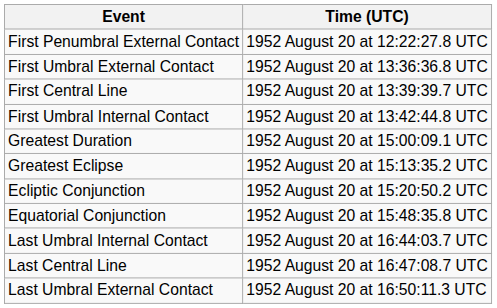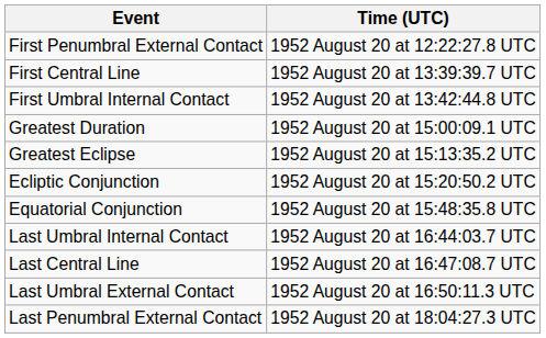- row: First Umbral External Contact | 1952 August 20 at 13:36:36.8 UTC
+ row: Last Penumbral External Contact | 1952 August 20 at 18:04:27.3 UTC
